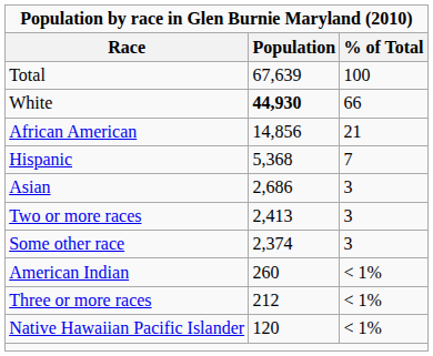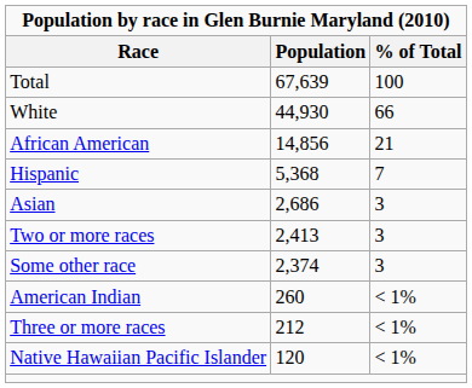White | Population: bold -> normal
